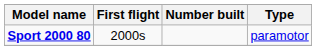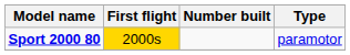Sport 2000 80 | First flight: no background -> gold background
